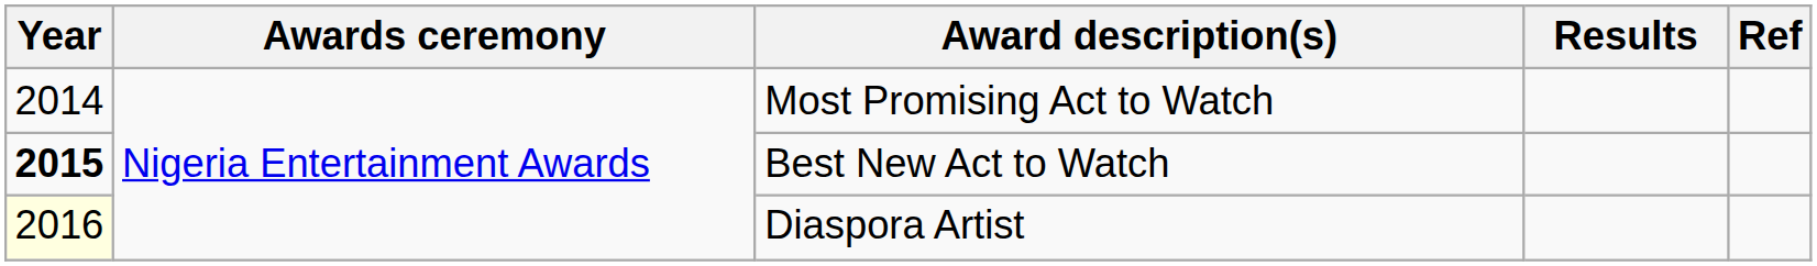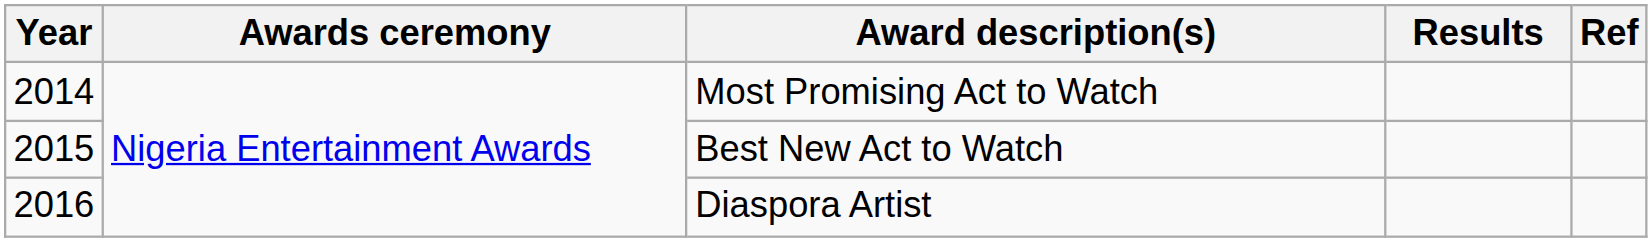Best New Act to Watch | Year: bold -> normal
Diaspora Artist | Year: lightyellow background -> no background
